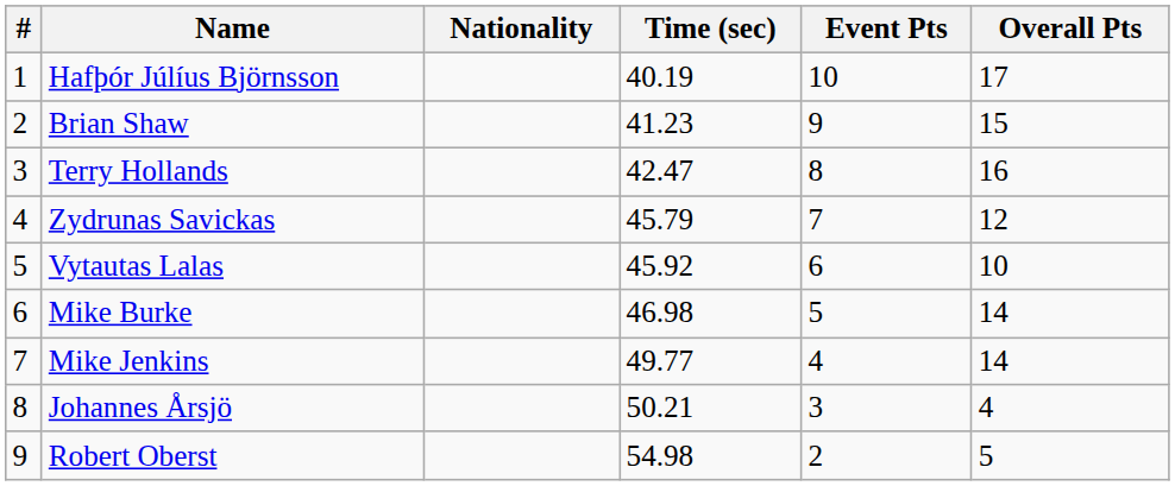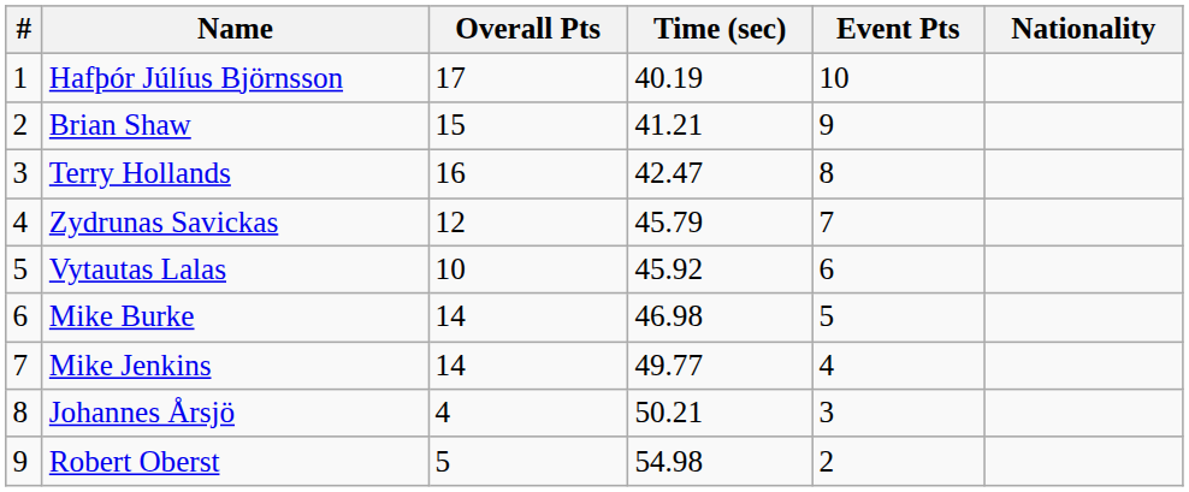columns swapped: Nationality <-> Overall Pts
Brian Shaw | Time (sec): 41.23 -> 41.21
